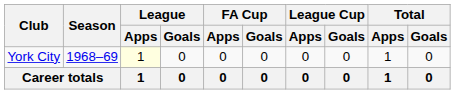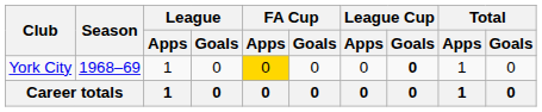York City | League / Apps: lightyellow background -> no background
York City | FA Cup / Apps: no background -> gold background
York City | League Cup / Goals: normal -> bold
